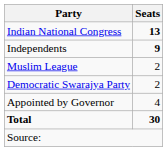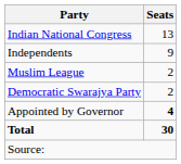Indian National Congress | Seats: bold -> normal
Independents | Seats: bold -> normal
Appointed by Governor | Seats: normal -> bold
